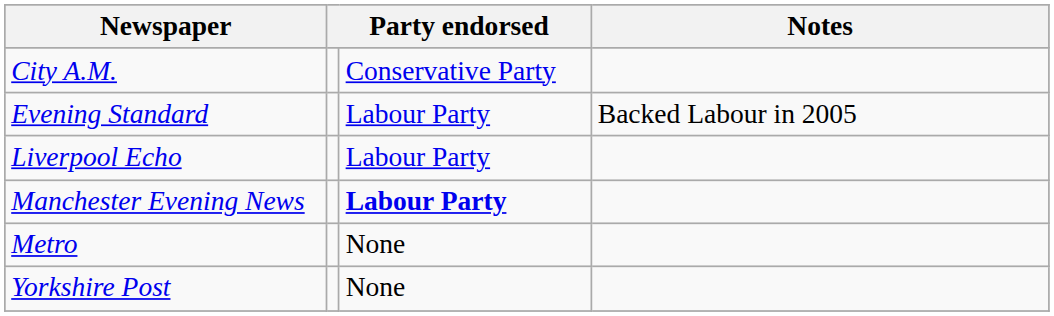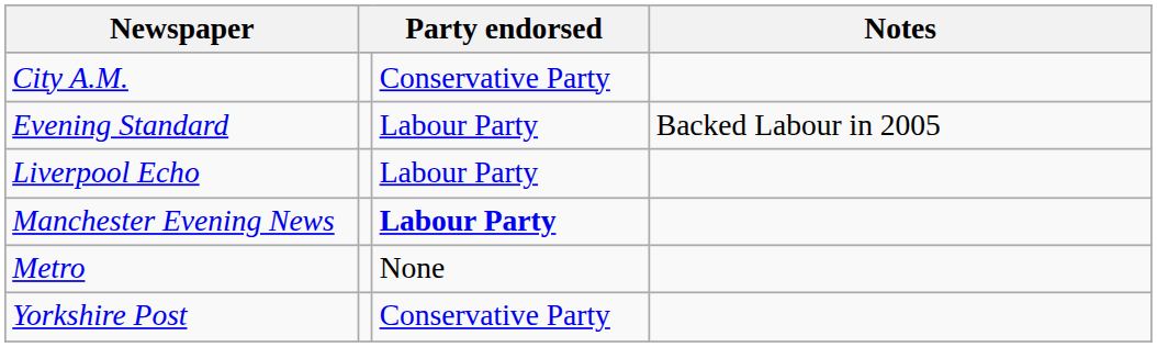Yorkshire Post | column 3: None -> Conservative Party
